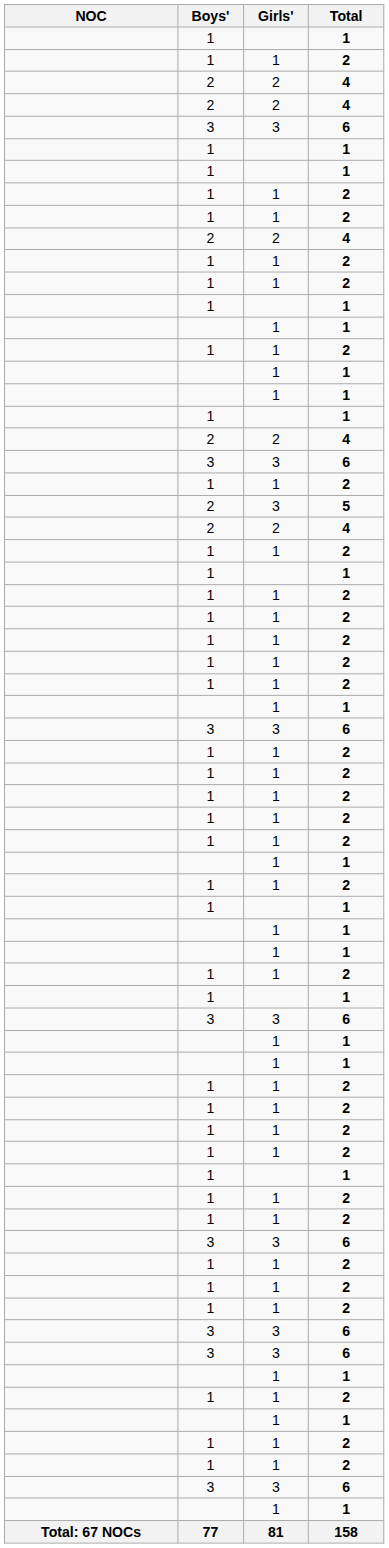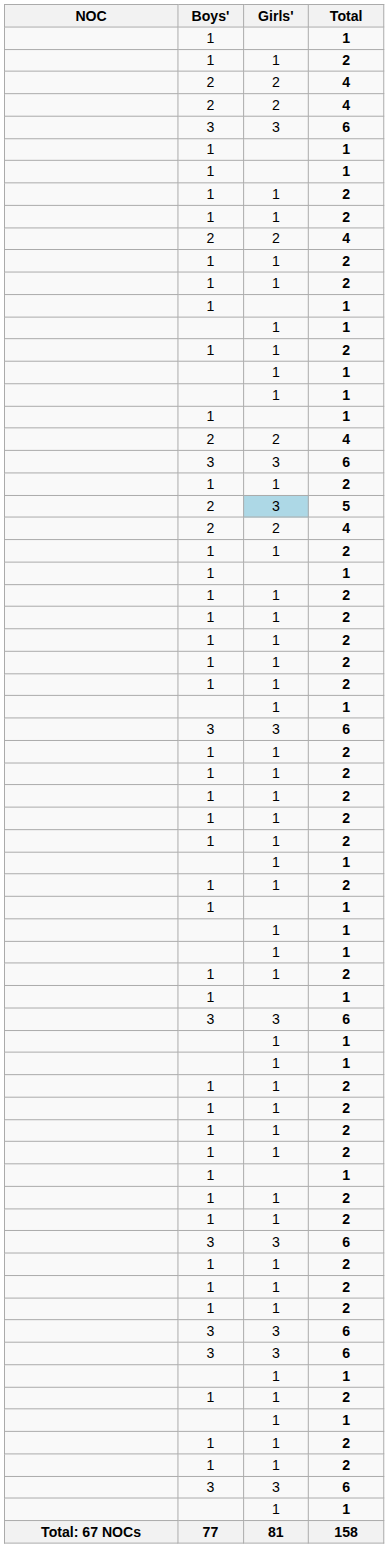5 | Girls': no background -> lightblue background
